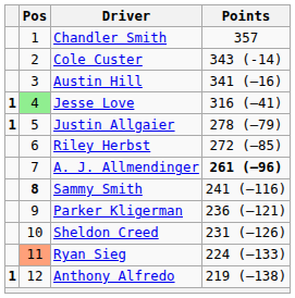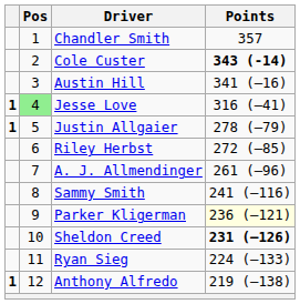Cole Custer | Points: normal -> bold
A. J. Allmendinger | Points: bold -> normal
Sammy Smith | Pos: bold -> normal
Parker Kligerman | Points: no background -> lightyellow background
Sheldon Creed | Points: normal -> bold
Ryan Sieg | Pos: lightsalmon background -> no background
